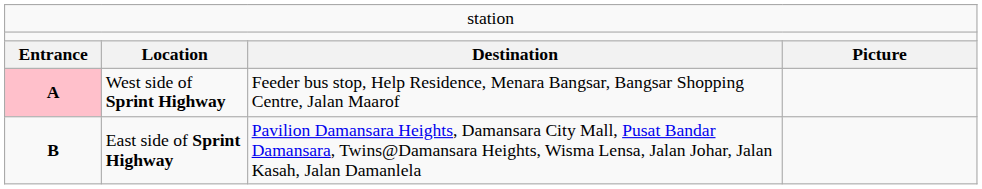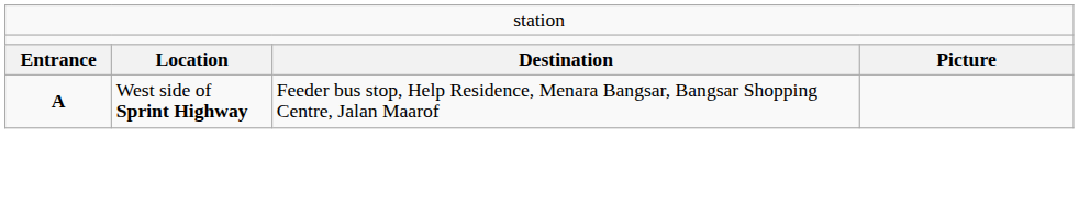West side of Sprint Highway | column 1: pink background -> no background
- row: B | East side of Sprint Highway | Pavilion Damansara Heights, Damansara City Mall, Pusat Bandar Damansara, Twins@Damansara Heights, Wisma Lensa, Jalan Johar, Jalan Kasah, Jalan Damanlela
